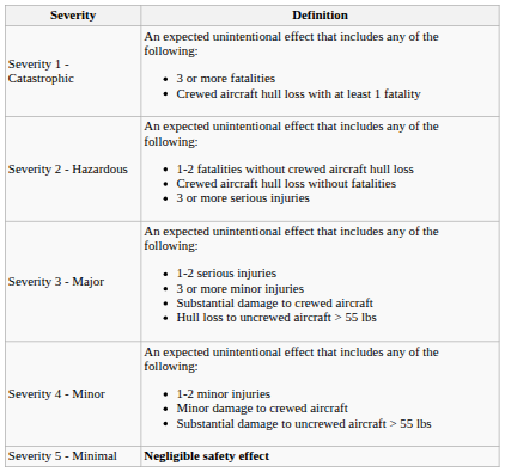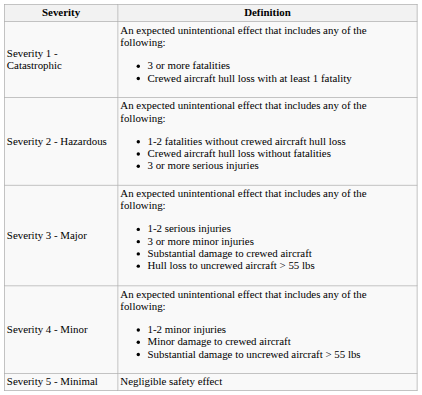Severity 5 - Minimal | Definition: bold -> normal
